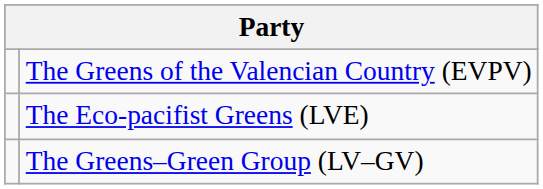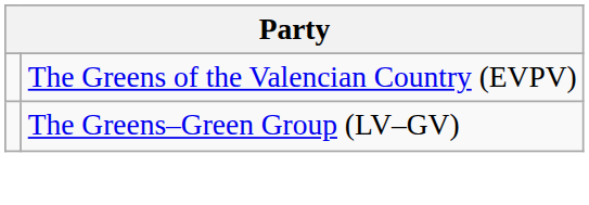- row: The Eco-pacifist Greens (LVE)
